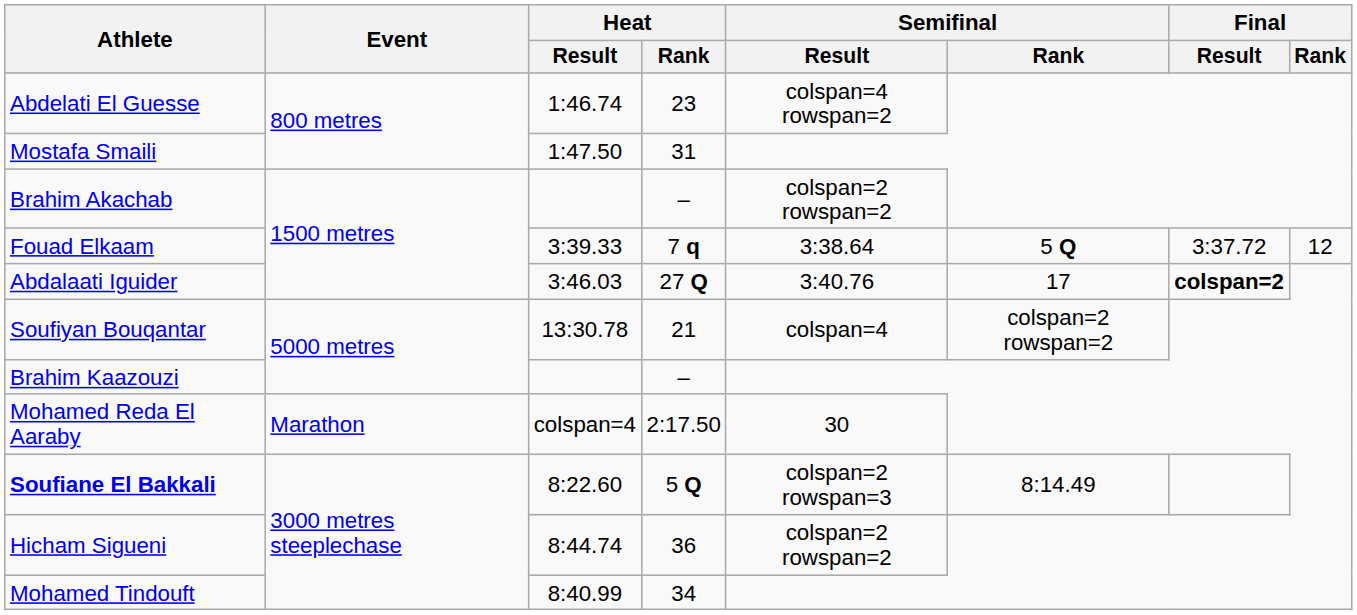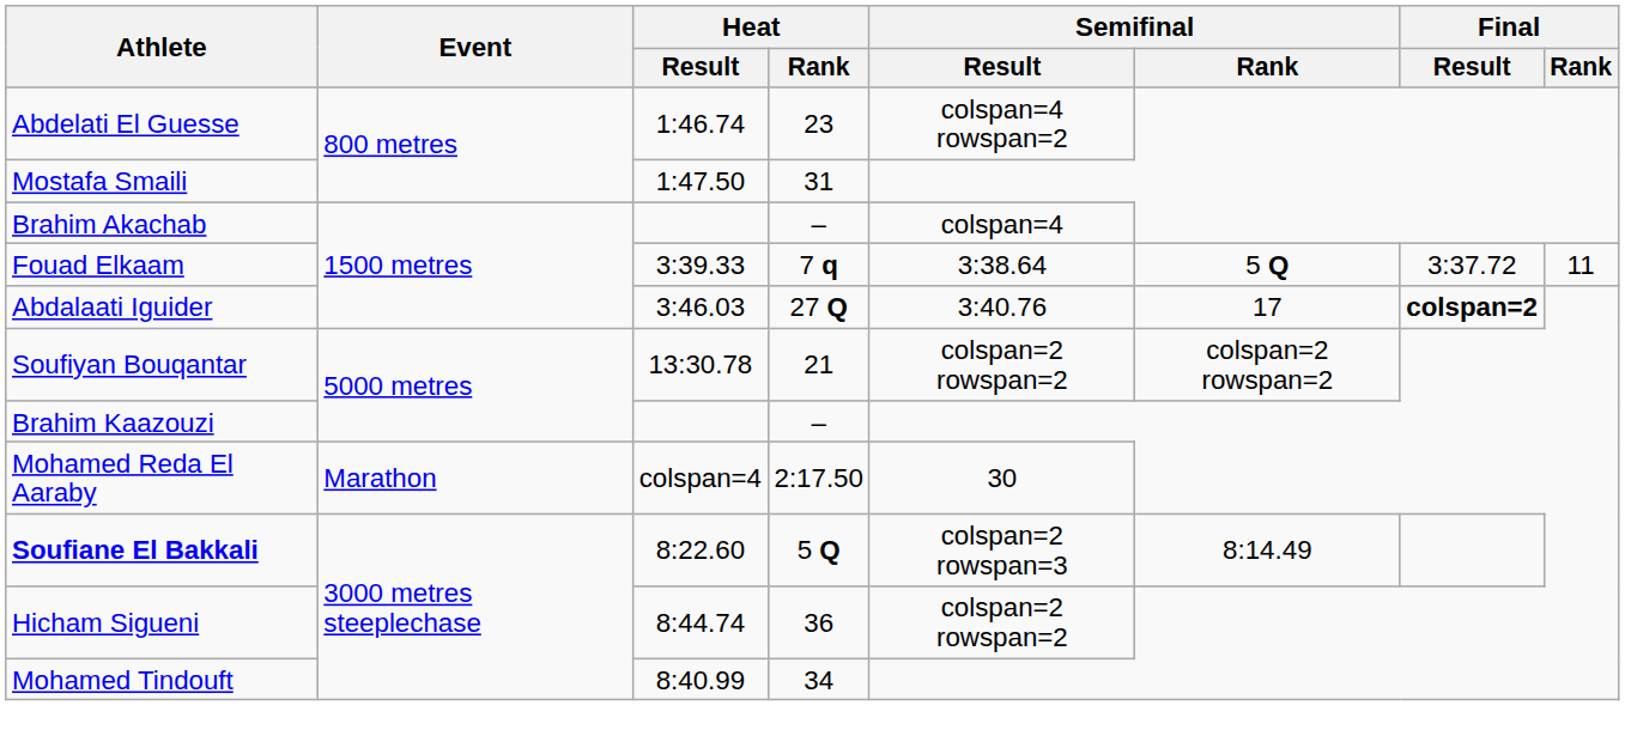Brahim Akachab | Semifinal / Result: colspan=2 rowspan=2 -> colspan=4
Fouad Elkaam | Final / Rank: 12 -> 11
Soufiyan Bouqantar | Semifinal / Result: colspan=4 -> colspan=2 rowspan=2
